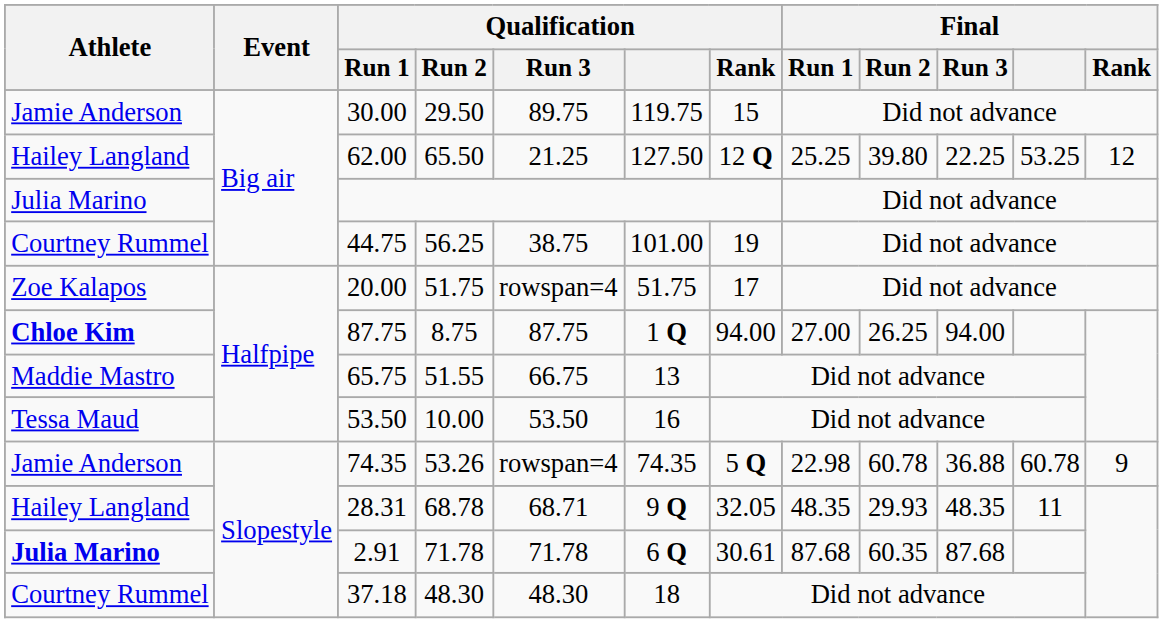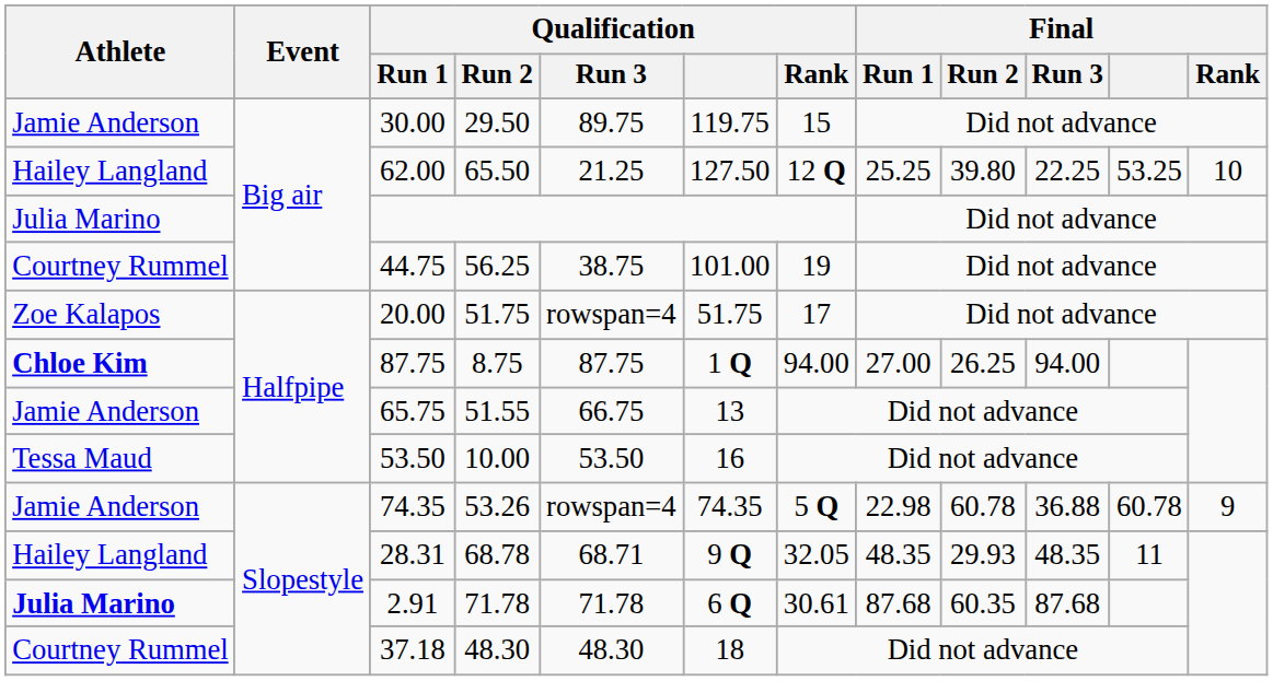62.00 | Final / Rank: 12 -> 10
65.75 | Athlete: Maddie Mastro -> Jamie Anderson
